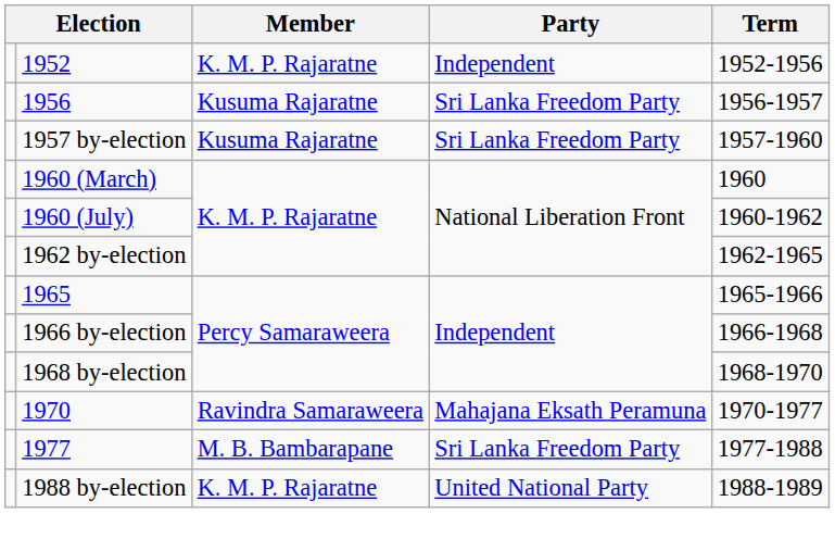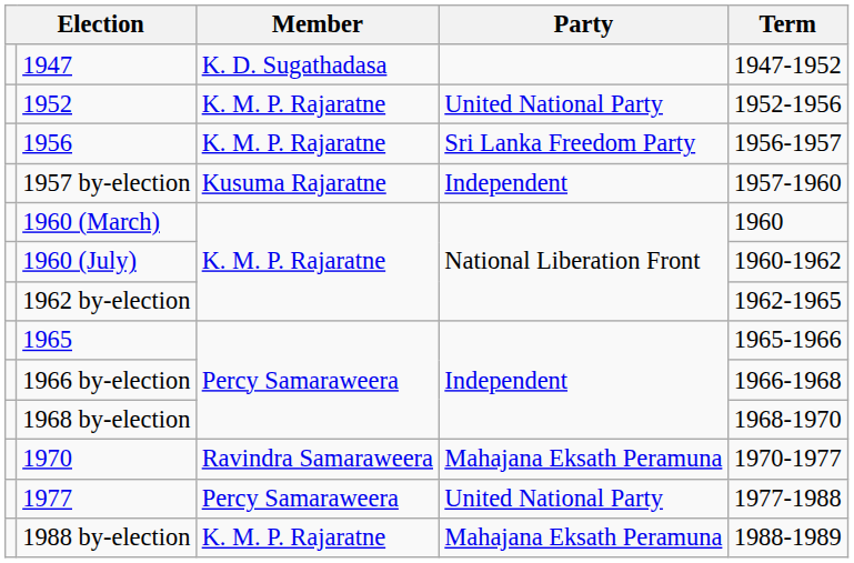+ row: 1947 | K. D. Sugathadasa | 1947-1952
1952 | Party: Independent -> United National Party
1956 | Member: Kusuma Rajaratne -> K. M. P. Rajaratne
1957 by-election | Party: Sri Lanka Freedom Party -> Independent
1977 | Member: M. B. Bambarapane -> Percy Samaraweera
1977 | Party: Sri Lanka Freedom Party -> United National Party
1988 by-election | Party: United National Party -> Mahajana Eksath Peramuna
